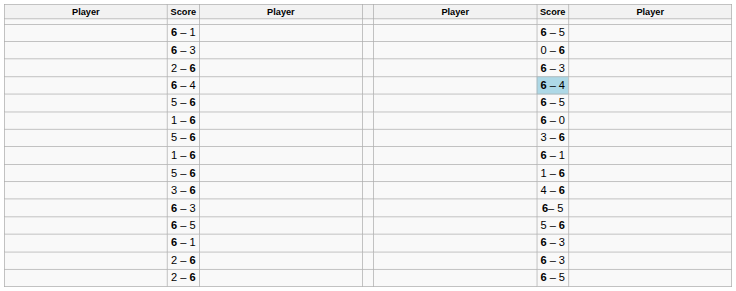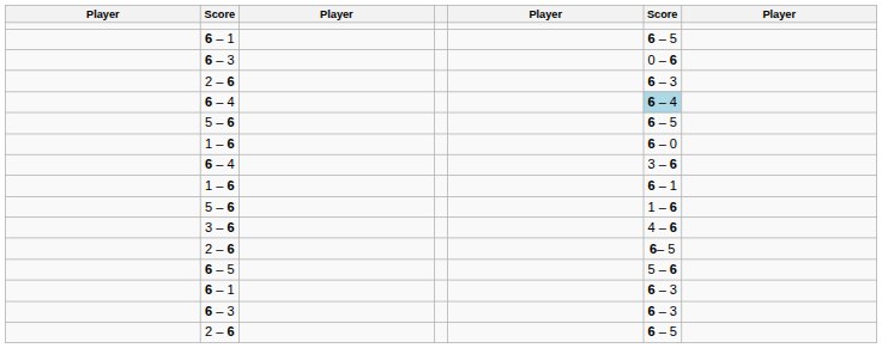row 9 | column 2: 5 – 6 -> 6 – 4
row 13 | column 2: 6 – 3 -> 2 – 6
row 16 | column 2: 2 – 6 -> 6 – 3
